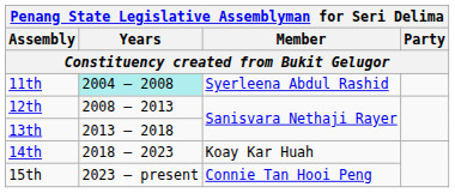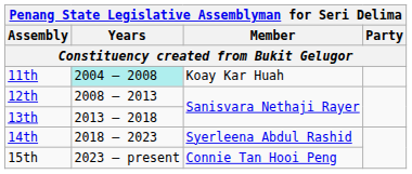11th | Member: Syerleena Abdul Rashid -> Koay Kar Huah
14th | Member: Koay Kar Huah -> Syerleena Abdul Rashid
